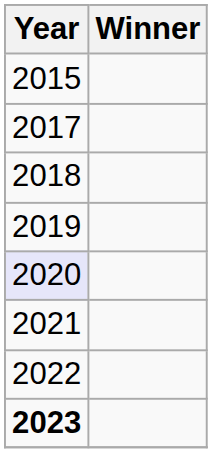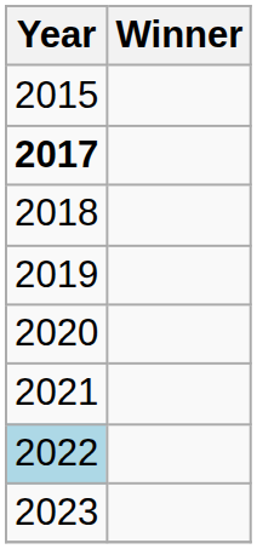2017 | Year: normal -> bold
2020 | Year: lavender background -> no background
2022 | Year: no background -> lightblue background
2023 | Year: bold -> normal
